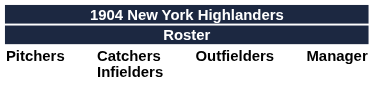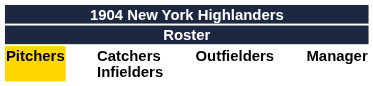Pitchers | column 1: no background -> gold background
